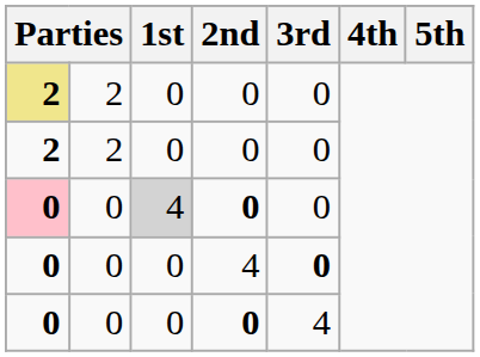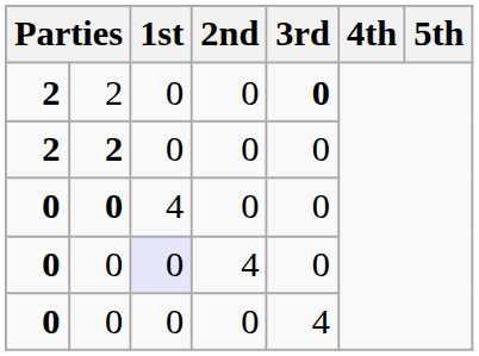row 2 | column 1: khaki background -> no background
row 2 | 3rd: normal -> bold
row 3 | column 2: normal -> bold
row 4 | column 1: pink background -> no background
row 4 | column 2: normal -> bold
row 4 | 1st: lightgrey background -> no background
row 4 | 2nd: bold -> normal
row 5 | 1st: no background -> lavender background
row 5 | 3rd: bold -> normal
row 6 | 2nd: bold -> normal
